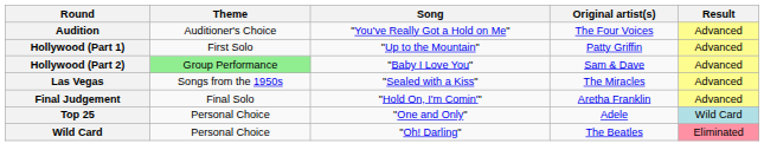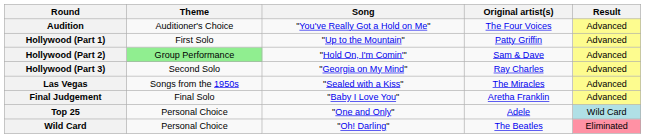Hollywood (Part 2) | Song: "Baby I Love You" -> "Hold On, I'm Comin'"
+ row: Hollywood (Part 3) | Second Solo | "Georgia on My Mind" | Ray Charles | Advanced
Final Judgement | Song: "Hold On, I'm Comin'" -> "Baby I Love You"
